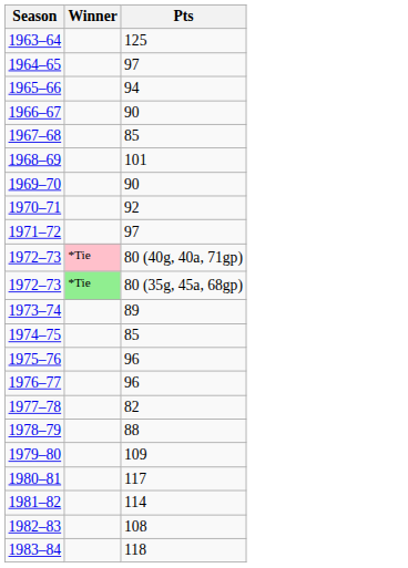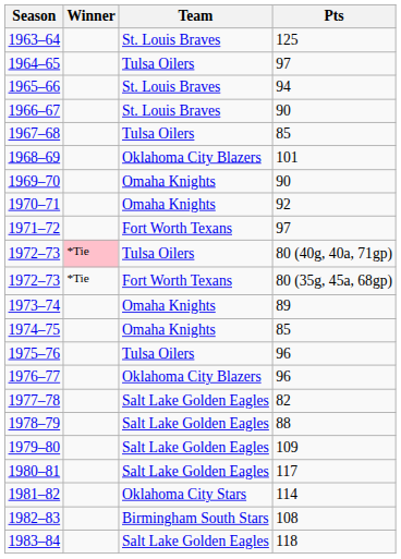+ column: Team | St. Louis Braves | Tulsa Oilers | St. Louis Braves | St. Louis Braves | Tulsa Oilers | Oklahoma City Blazers | Omaha Knights | Omaha Knights | Fort Worth Texans | Tulsa Oilers | Fort Worth Texans | Omaha Knights | Omaha Knights | Tulsa Oilers | Oklahoma City Blazers | Salt Lake Golden Eagles | Salt Lake Golden Eagles | Salt Lake Golden Eagles | Salt Lake Golden Eagles | Oklahoma City Stars | Birmingham South Stars | Salt Lake Golden Eagles
1972–73 / 80 (35g, 45a, 68gp) | Winner: lightgreen background -> no background
